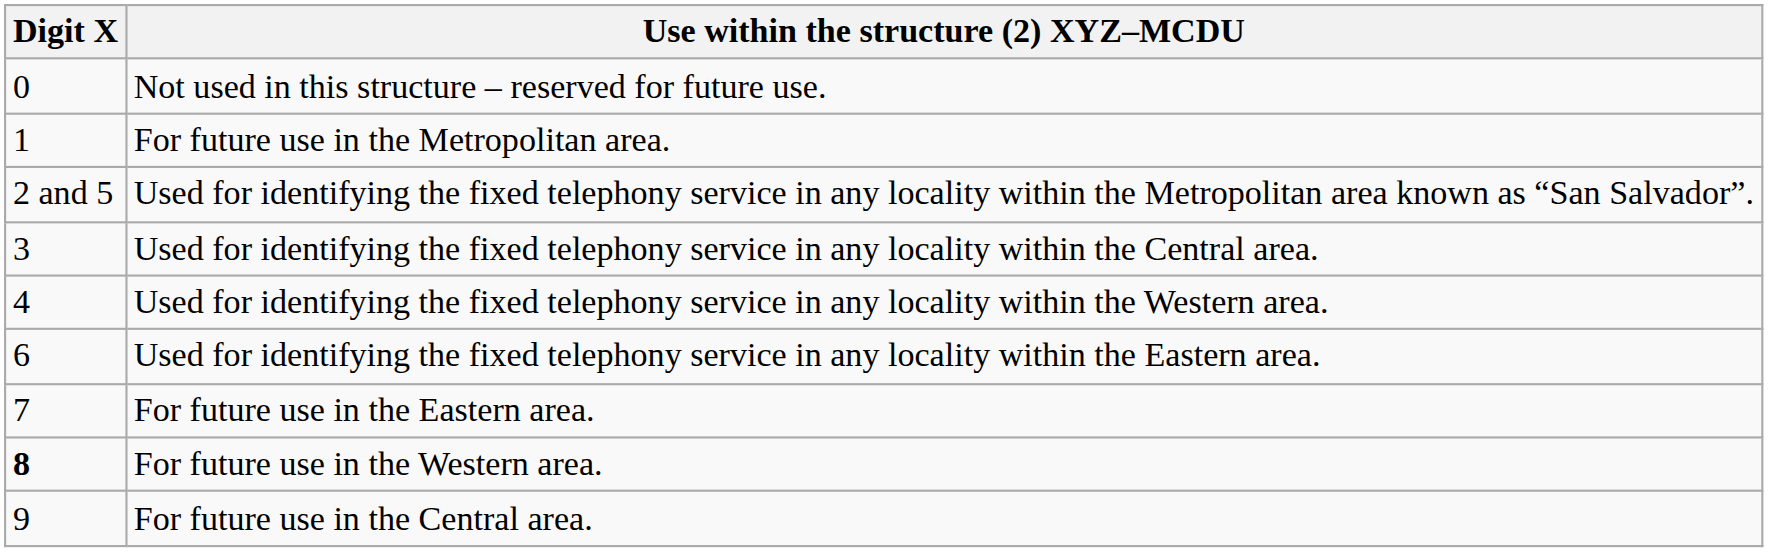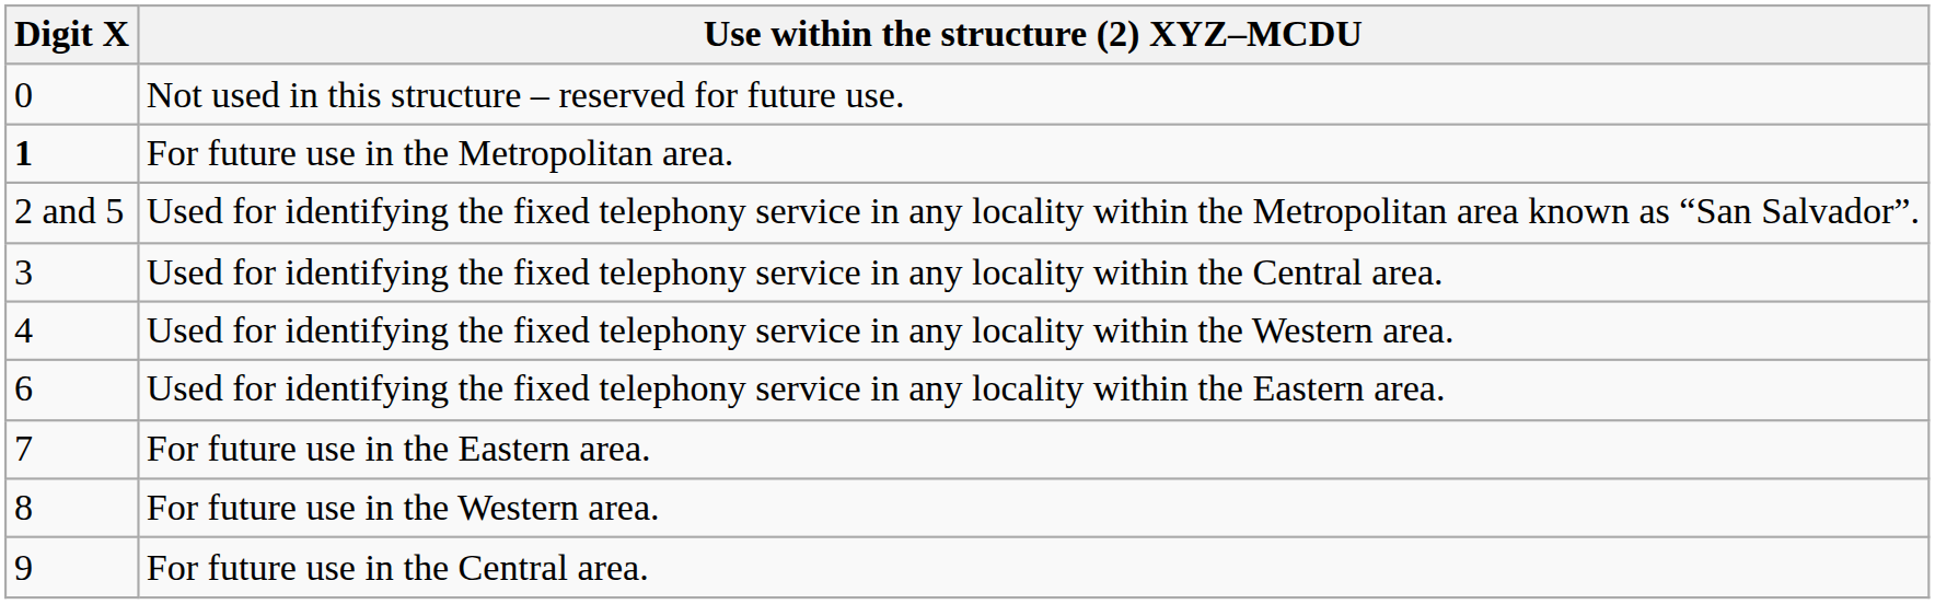For future use in the Metropolitan area. | Digit X: normal -> bold
For future use in the Western area. | Digit X: bold -> normal
